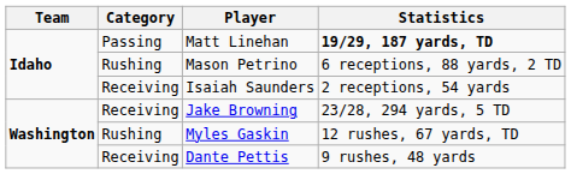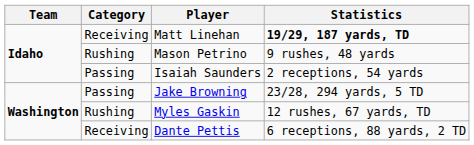Matt Linehan | Category: Passing -> Receiving
Mason Petrino | Statistics: 6 receptions, 88 yards, 2 TD -> 9 rushes, 48 yards
Isaiah Saunders | Category: Receiving -> Passing
Jake Browning | Category: Receiving -> Passing
Dante Pettis | Statistics: 9 rushes, 48 yards -> 6 receptions, 88 yards, 2 TD
